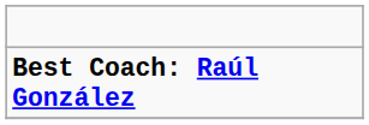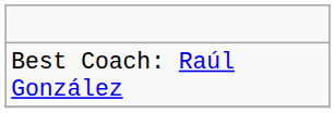row 2 | column 1: bold -> normal
